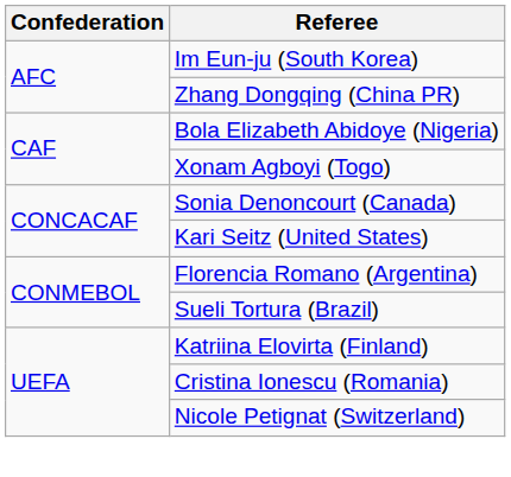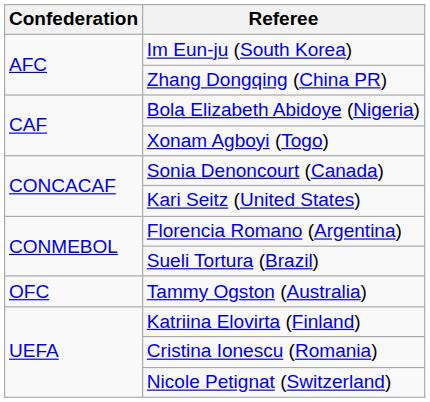+ row: OFC | Tammy Ogston (Australia)
